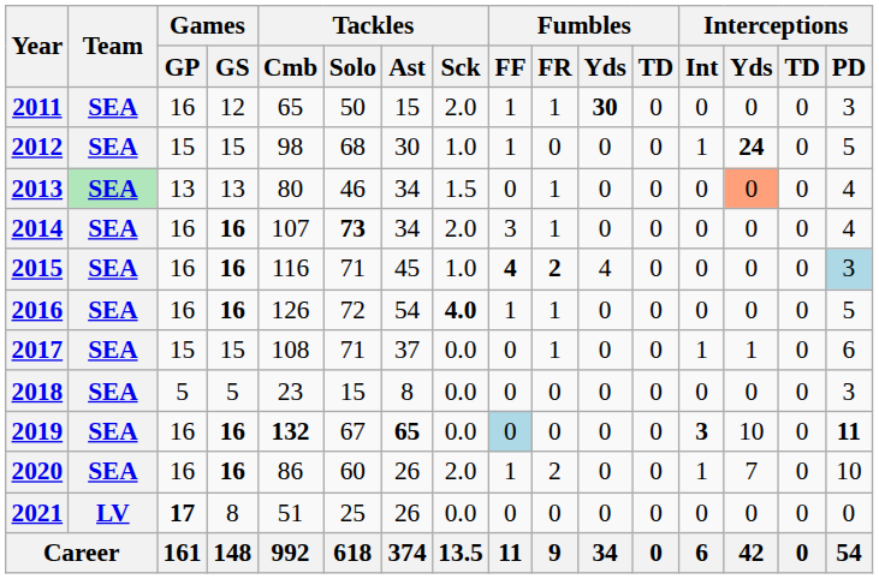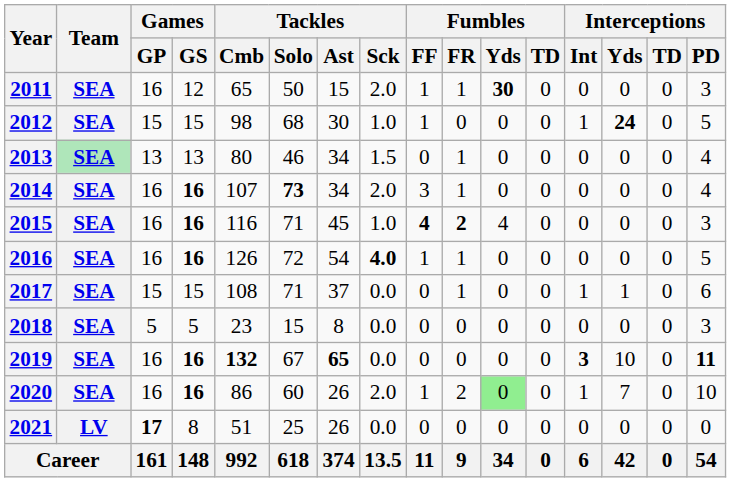2013 | Interceptions / Yds: lightsalmon background -> no background
2015 | Interceptions / PD: lightblue background -> no background
2019 | Fumbles / FF: lightblue background -> no background
2020 | Fumbles / Yds: no background -> lightgreen background
